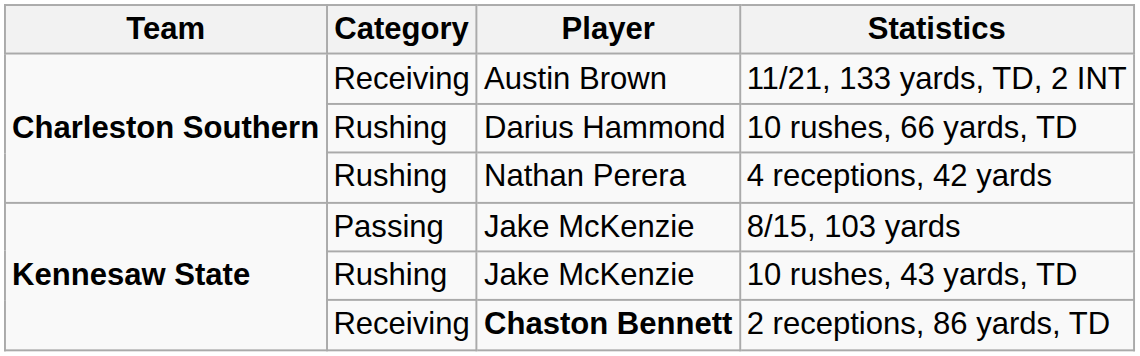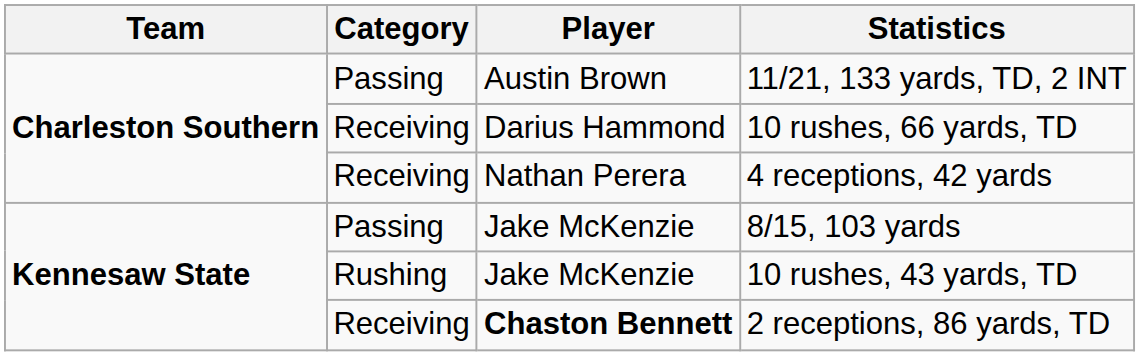11/21, 133 yards, TD, 2 INT | Category: Receiving -> Passing
10 rushes, 66 yards, TD | Category: Rushing -> Receiving
4 receptions, 42 yards | Category: Rushing -> Receiving
